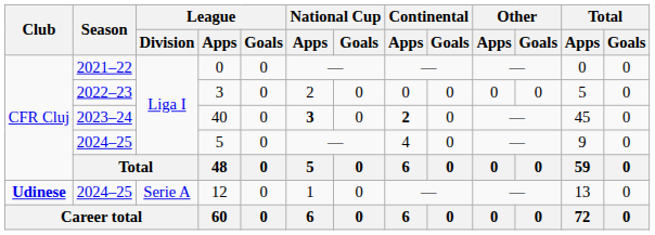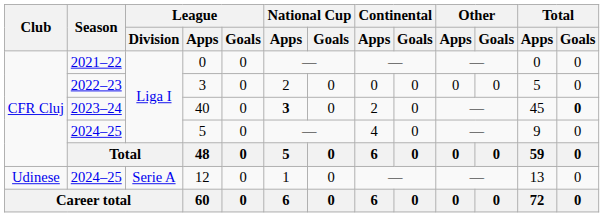40 | Continental / Apps: bold -> normal
40 | Total / Goals: normal -> bold
12 | Club: bold -> normal
